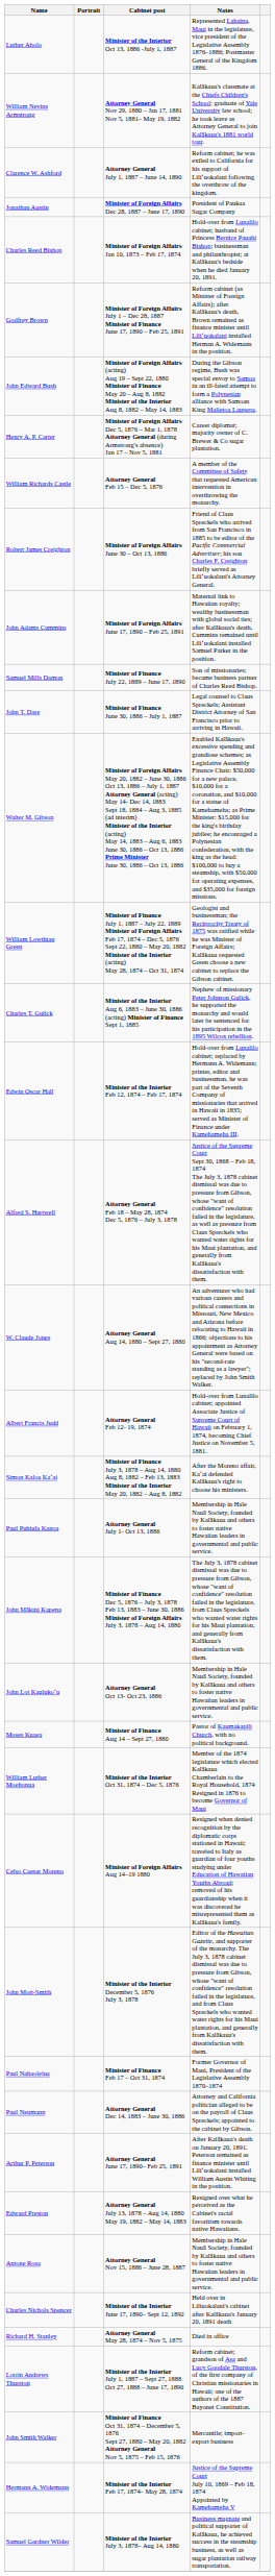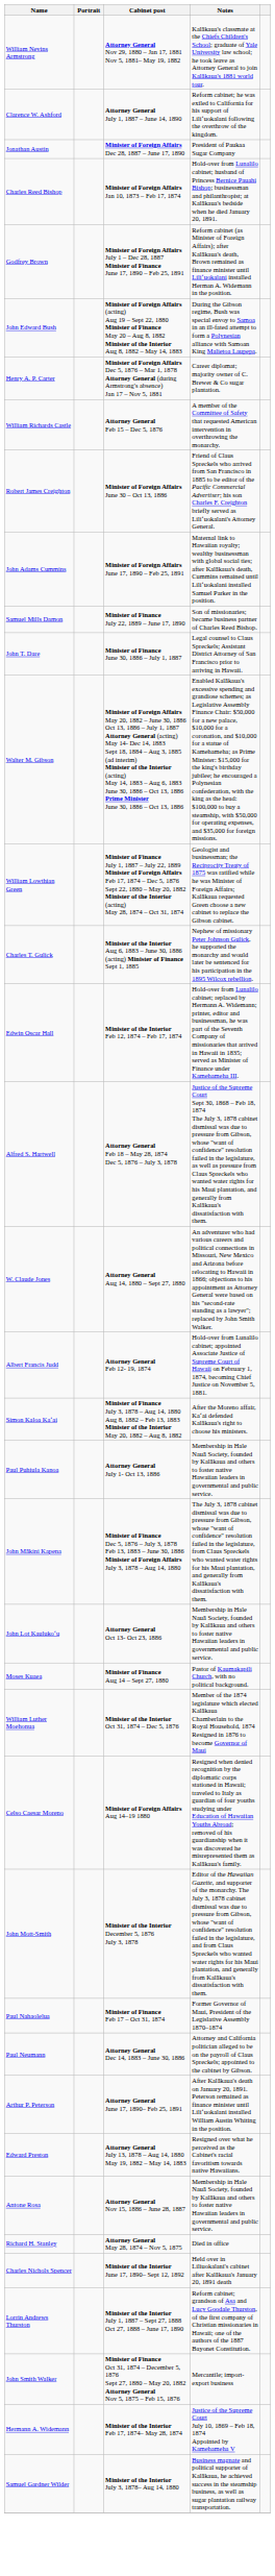- row: Luther Aholo | Minister of the Interior Oct 13, 1886 -July 1, 1887 | Represented Lahaina, Maui in the legislature, vice president of the Legislative Assembly 1876–1886; Postmaster General of the Kingdom 1886.
rows swapped: Charles Nichols Spencer <-> Richard H. Stanley
